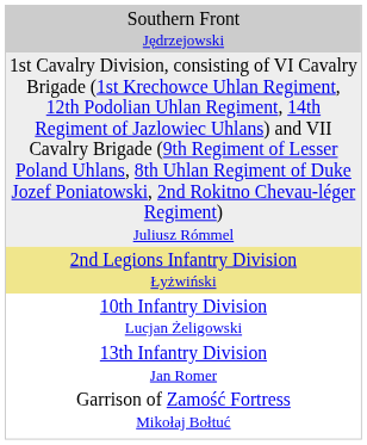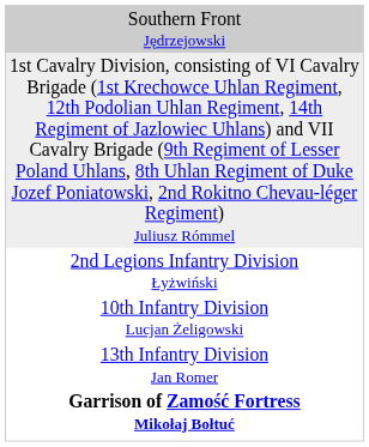row 3 | column 1: khaki background -> no background
row 6 | column 1: normal -> bold
